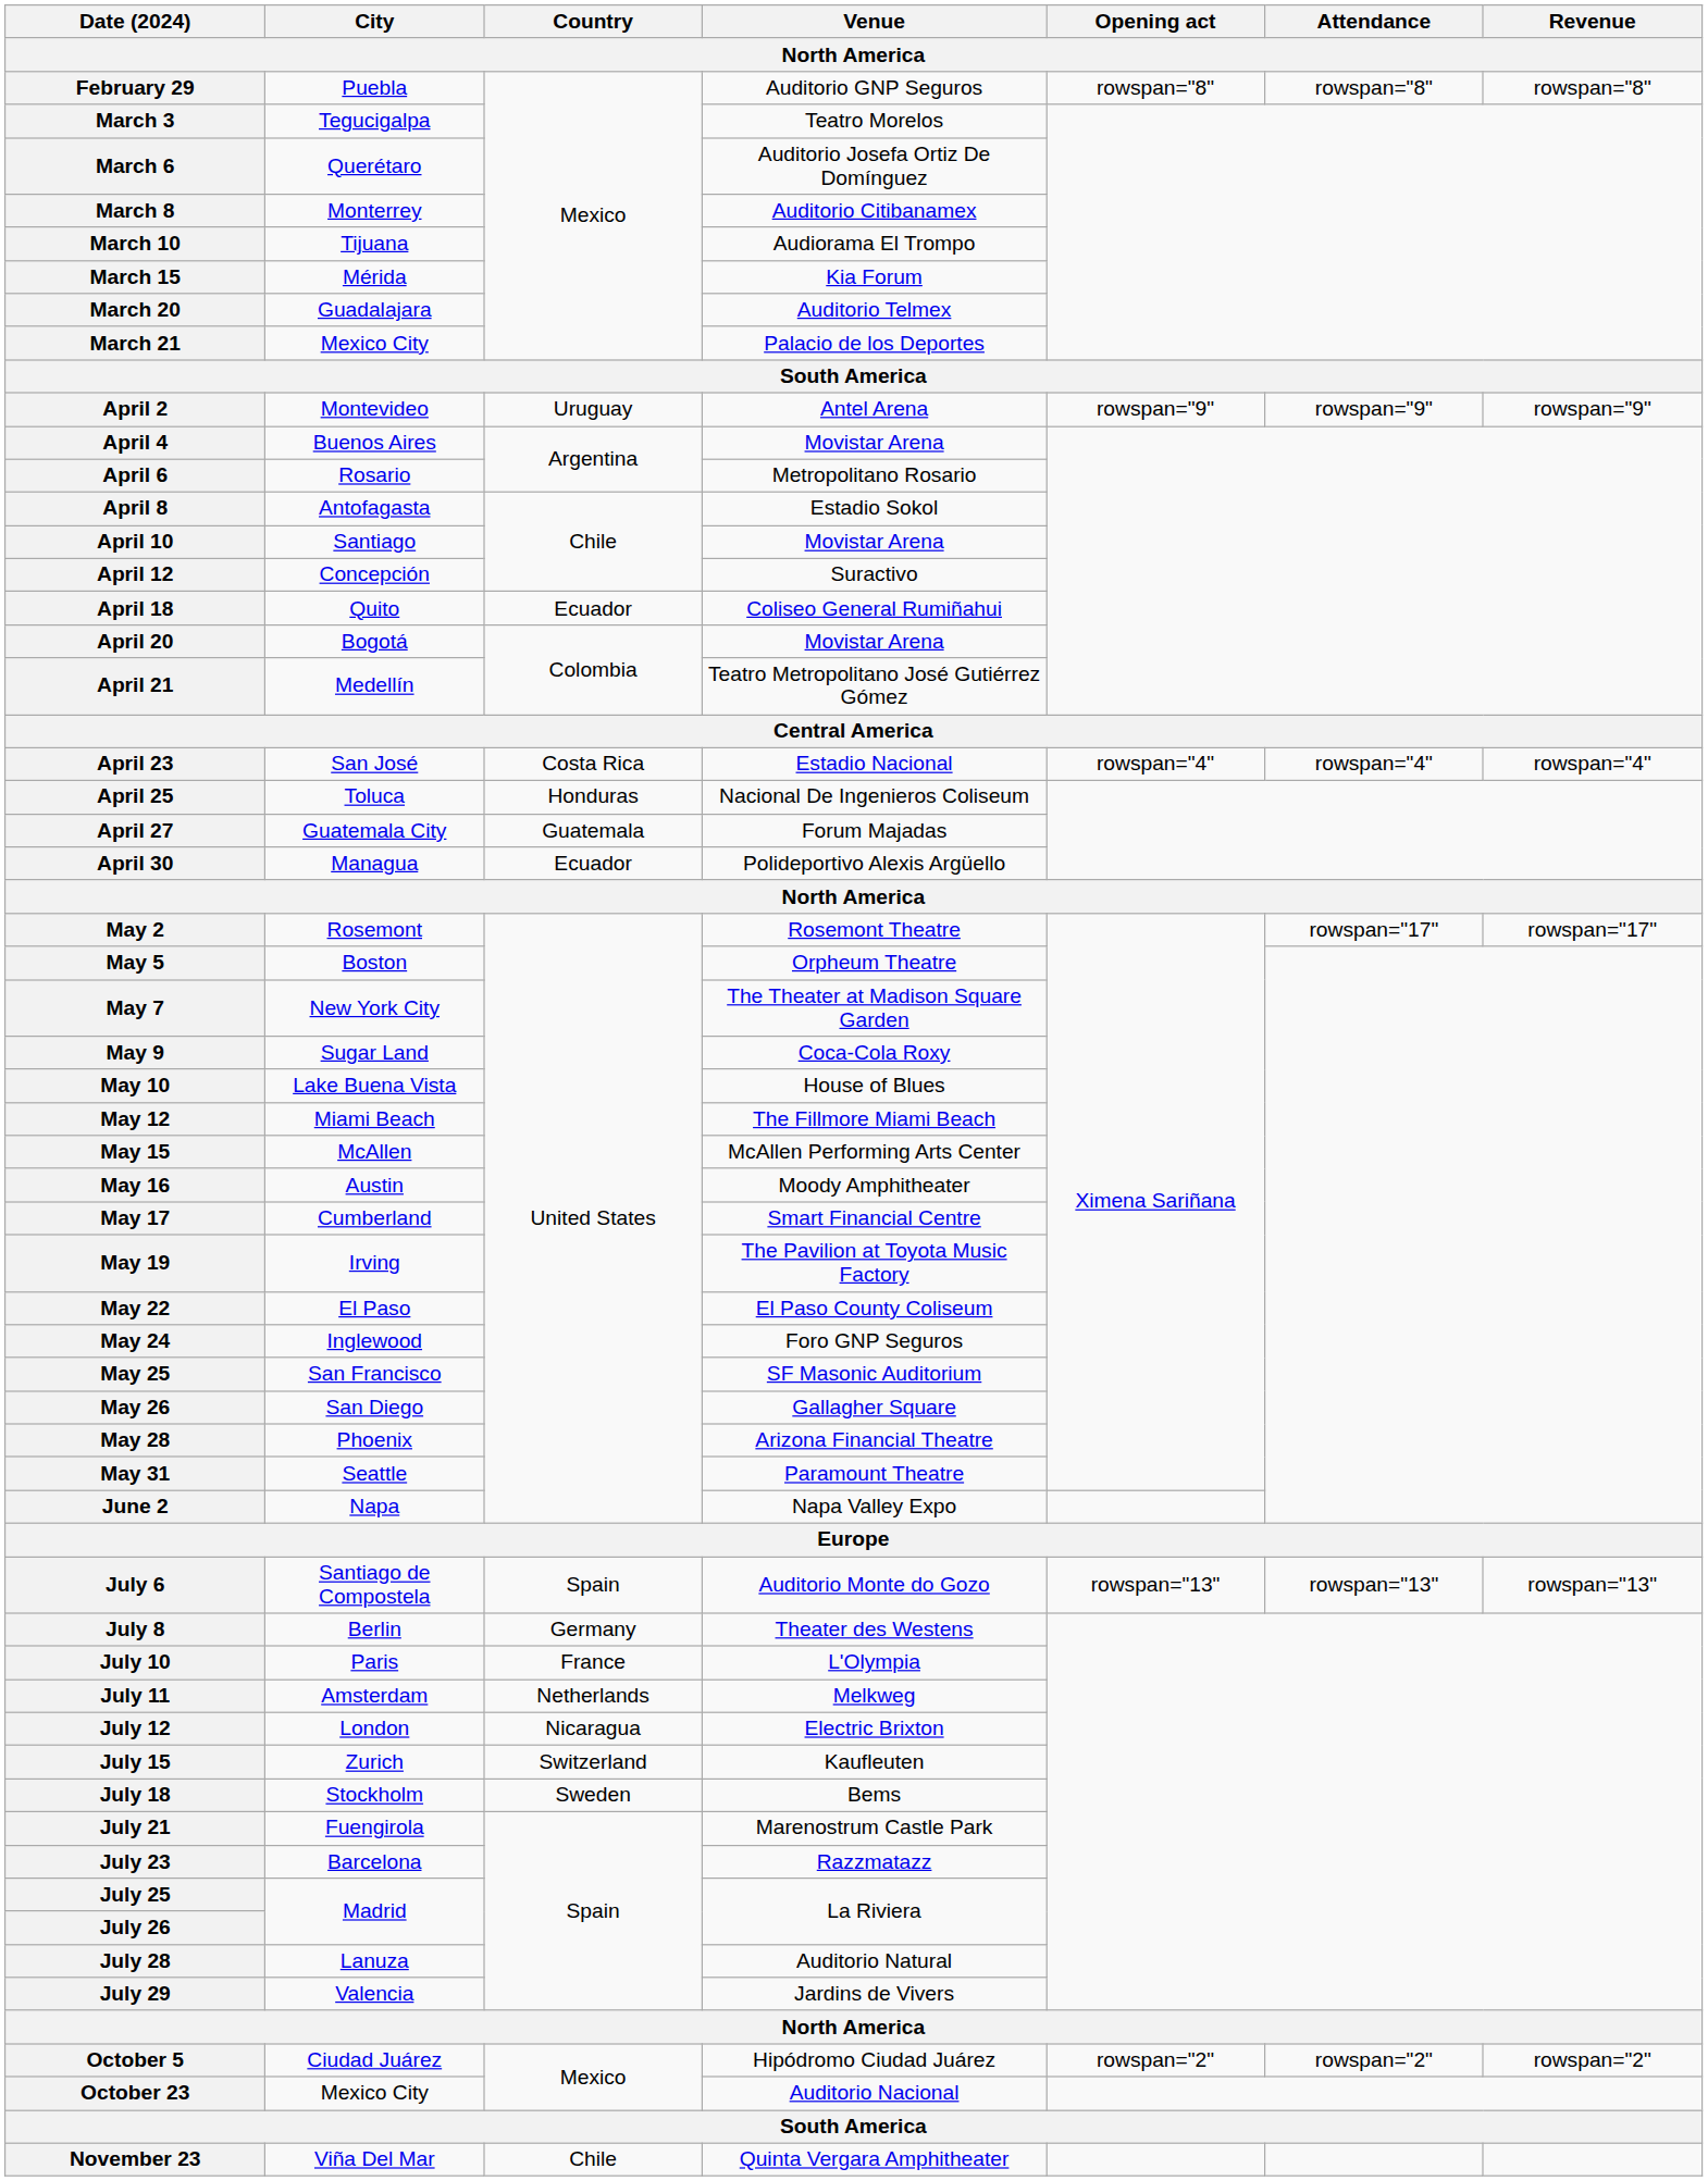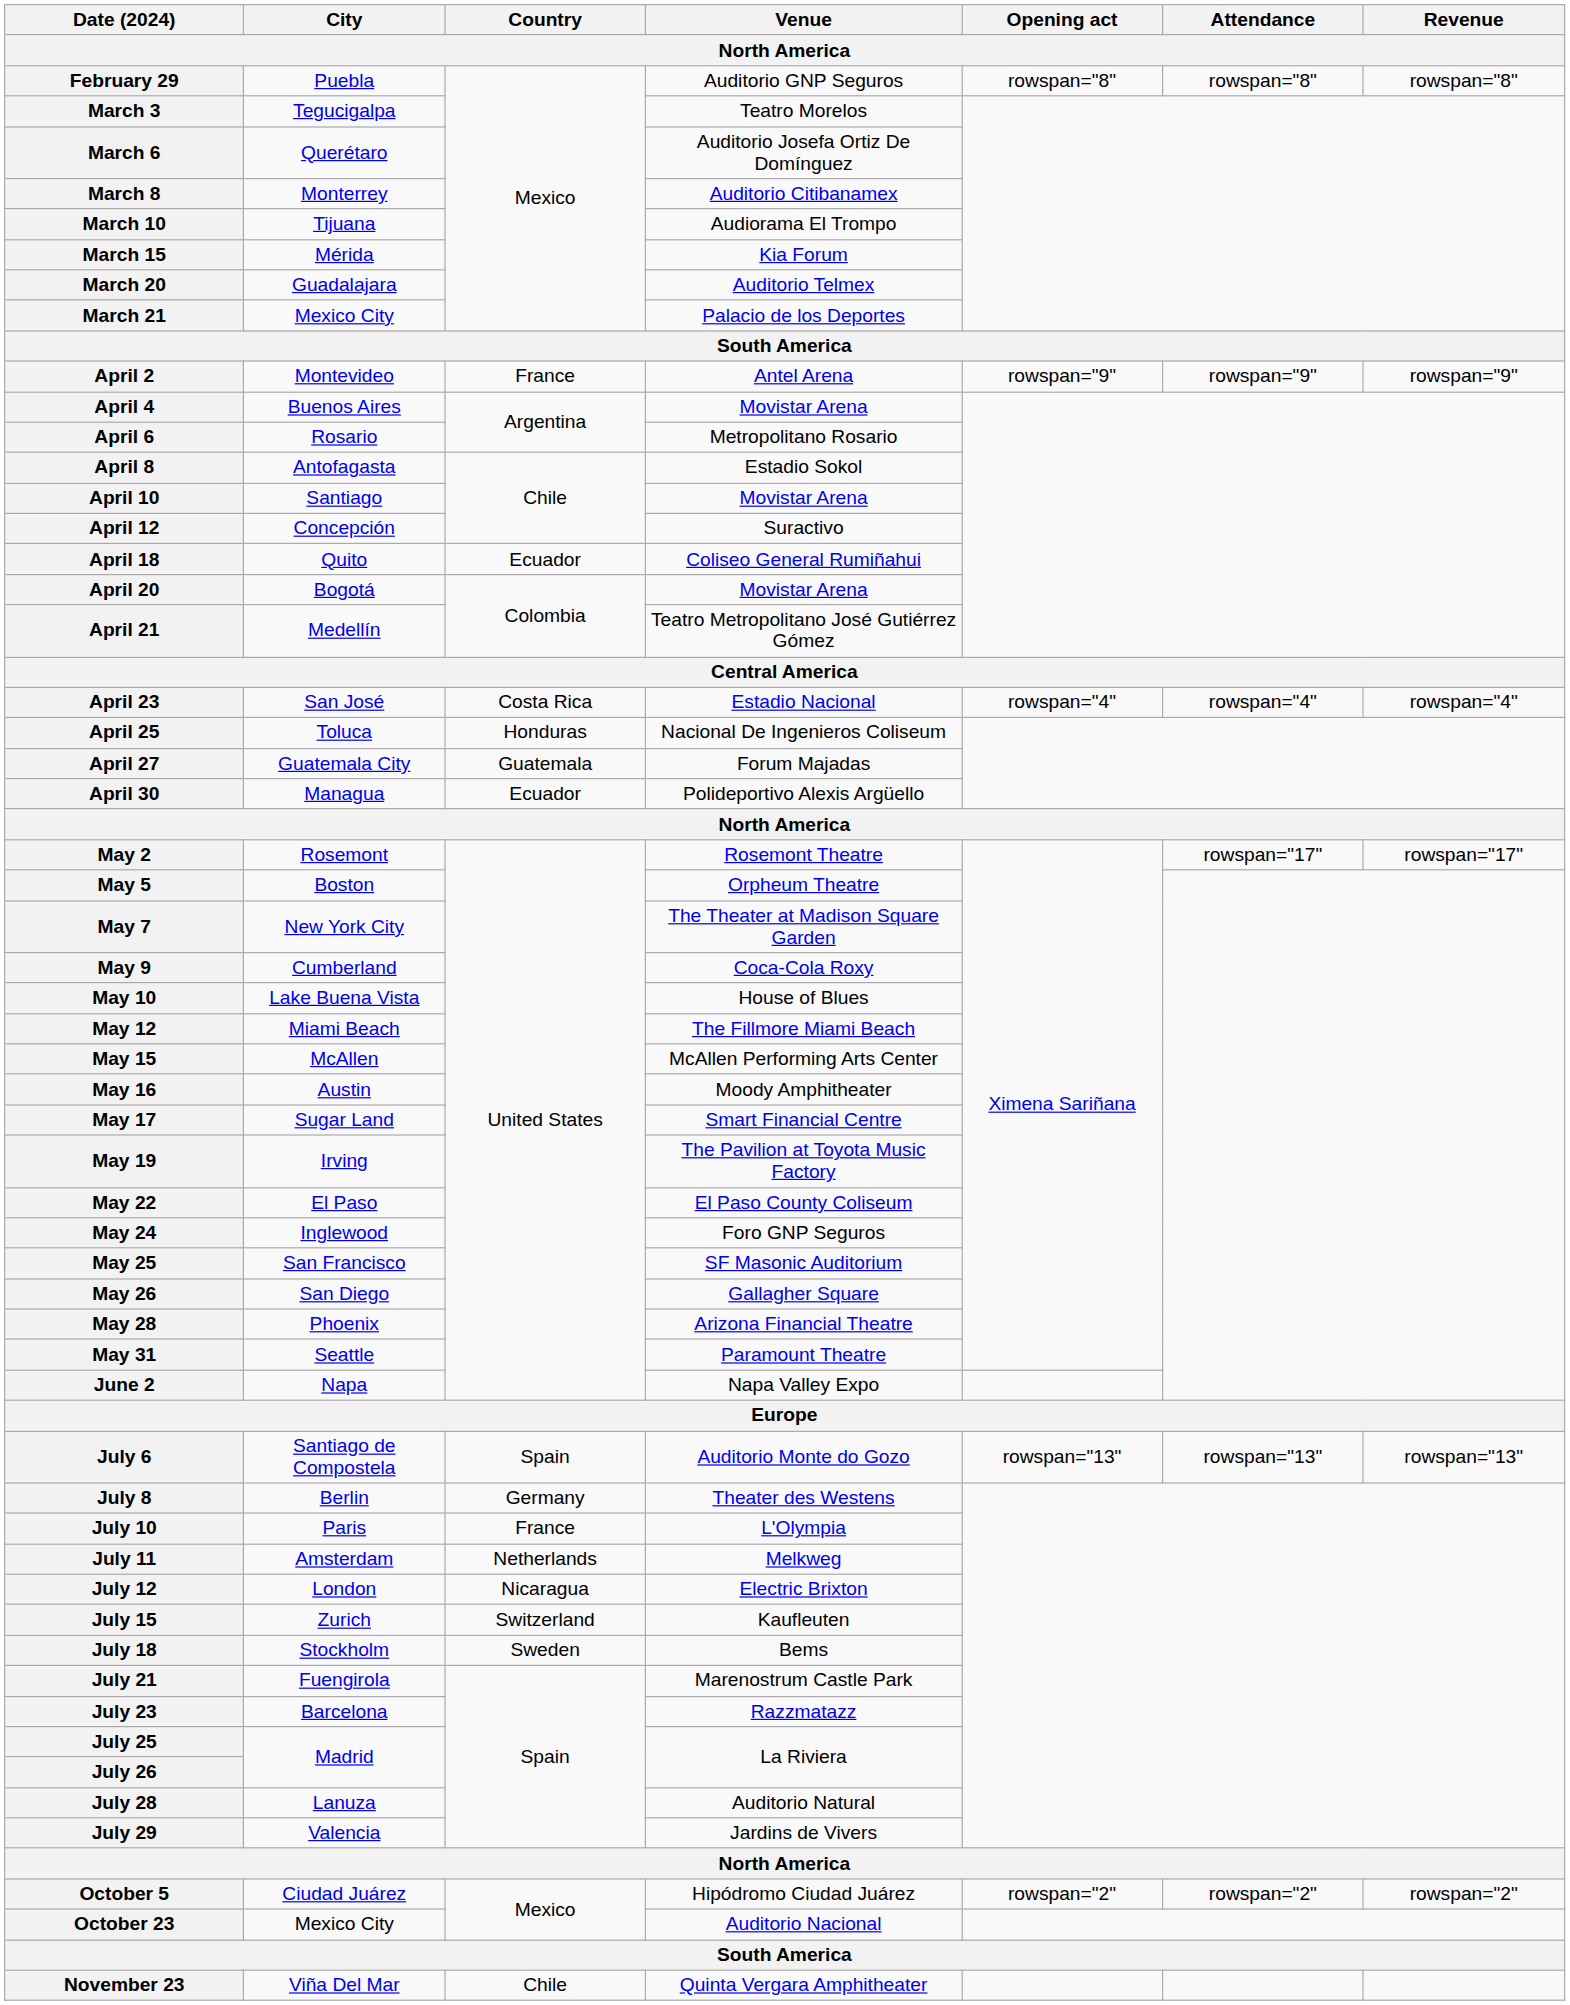April 2 | Country: Uruguay -> France
May 9 | City: Sugar Land -> Cumberland
May 17 | City: Cumberland -> Sugar Land
